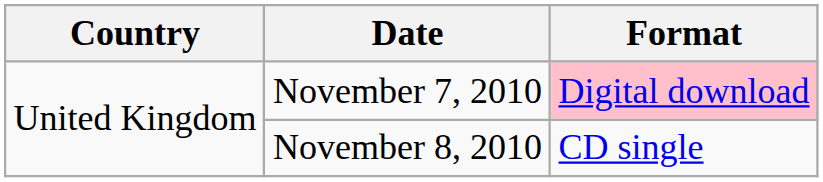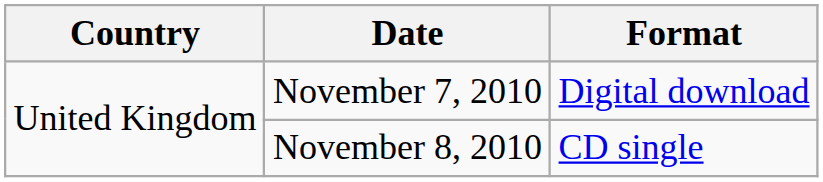November 7, 2010 | Format: pink background -> no background
